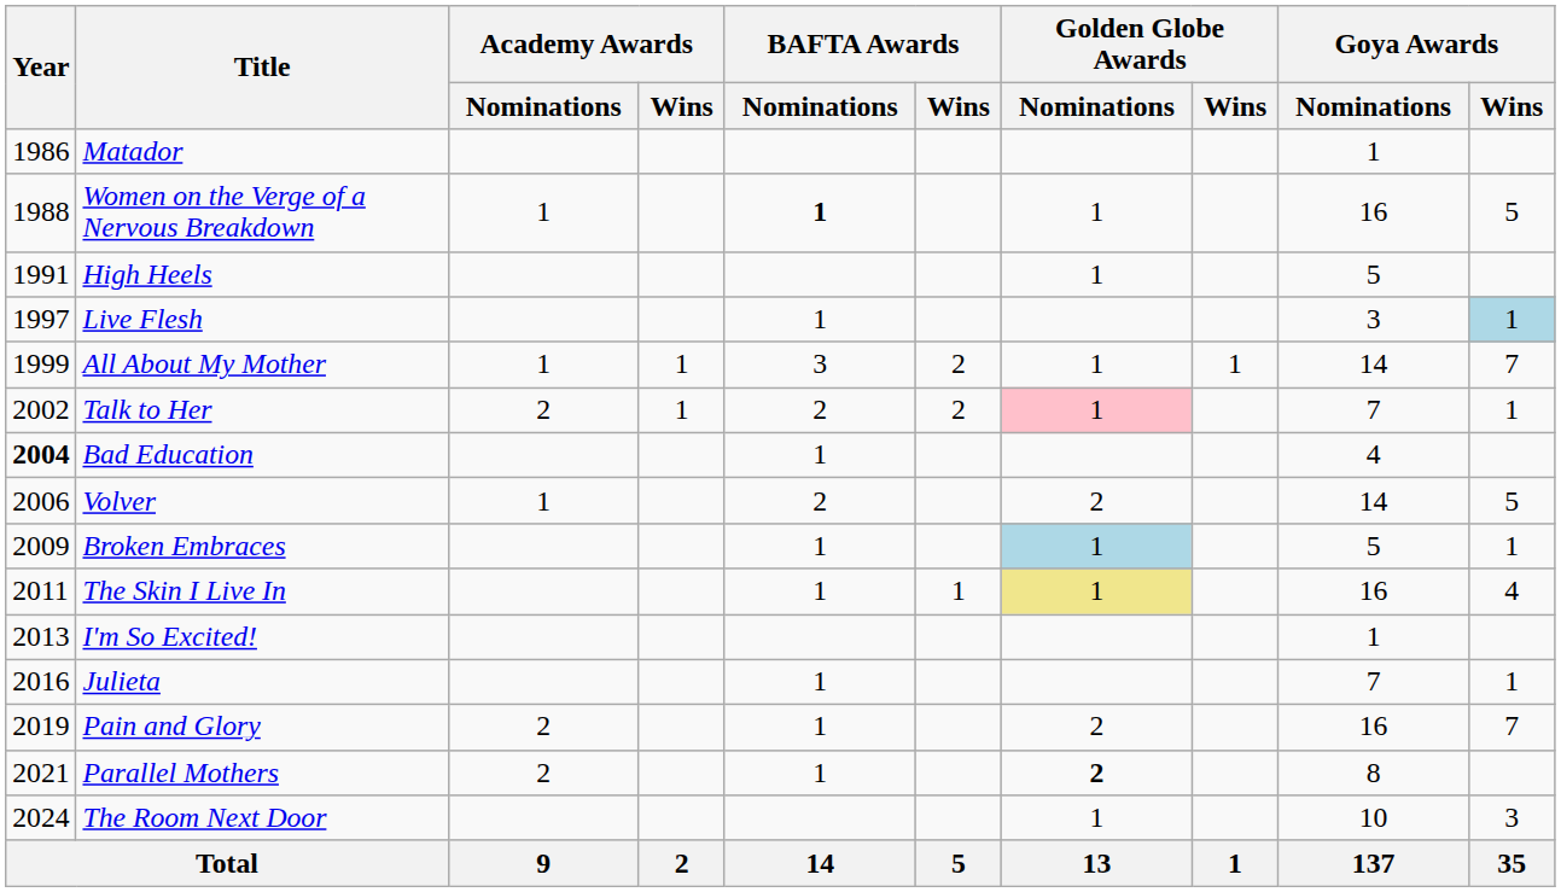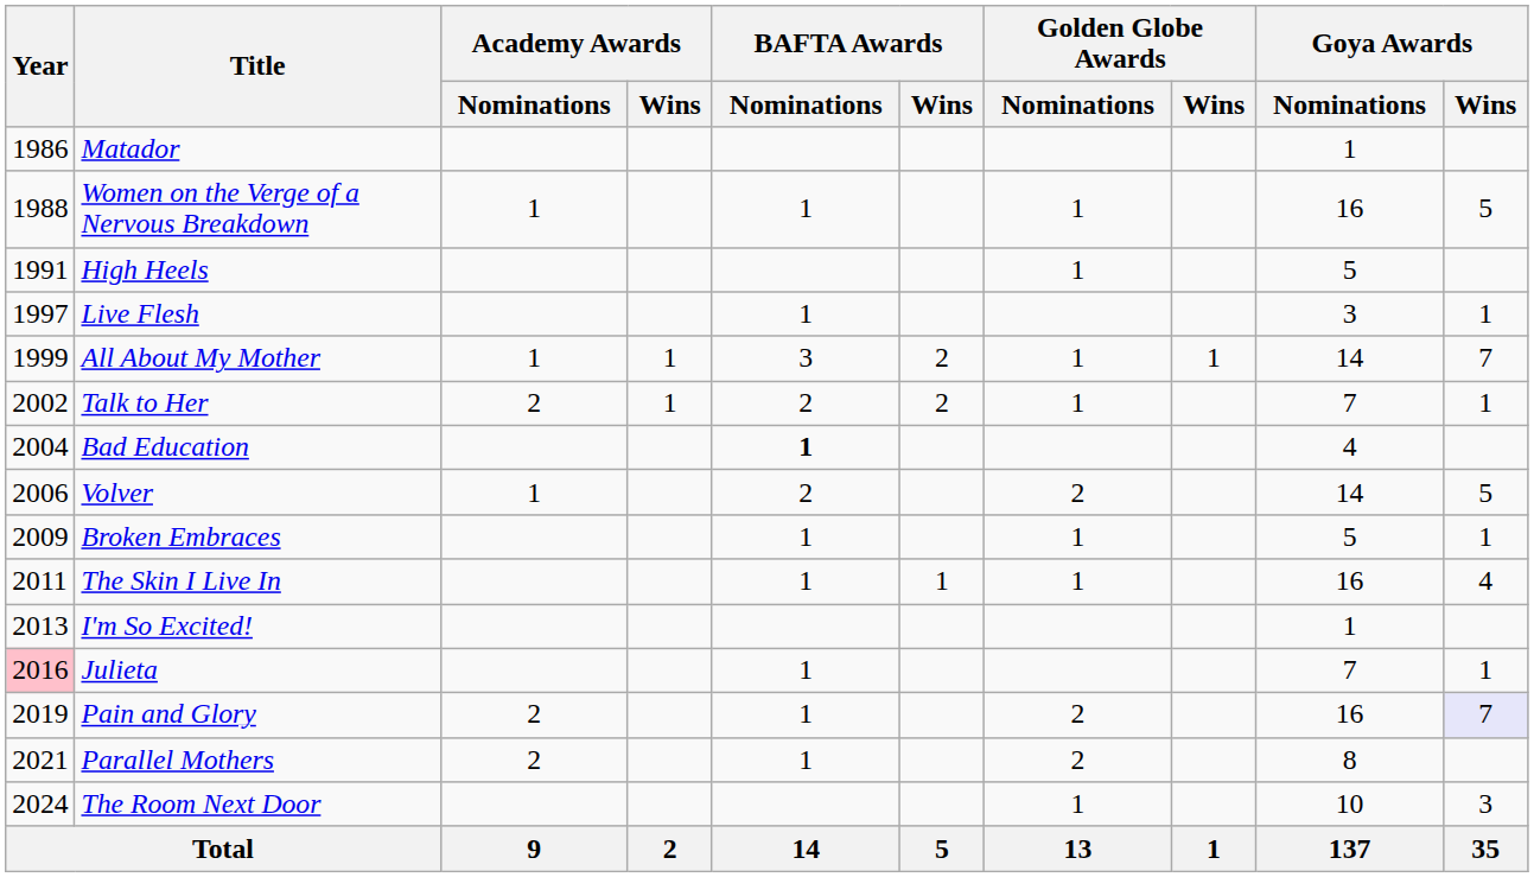Women on the Verge of a Nervous Breakdown | BAFTA Awards / Nominations: bold -> normal
Live Flesh | Goya Awards / Wins: lightblue background -> no background
Talk to Her | Golden Globe Awards / Nominations: pink background -> no background
Bad Education | Year: bold -> normal
Bad Education | BAFTA Awards / Nominations: normal -> bold
Broken Embraces | Golden Globe Awards / Nominations: lightblue background -> no background
The Skin I Live In | Golden Globe Awards / Nominations: khaki background -> no background
Julieta | Year: no background -> pink background
Pain and Glory | Goya Awards / Wins: no background -> lavender background
Parallel Mothers | Golden Globe Awards / Nominations: bold -> normal
